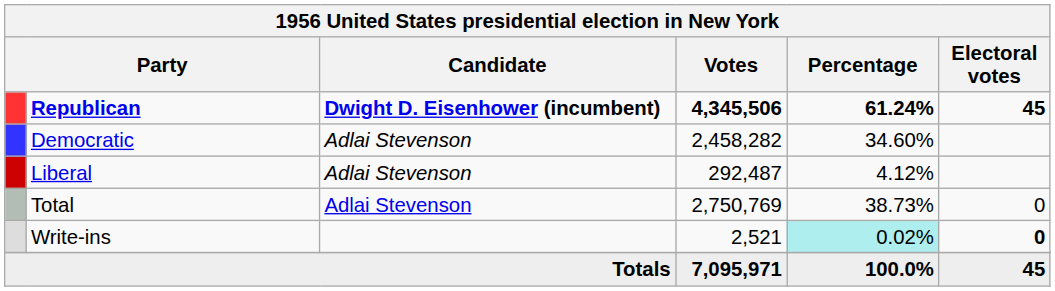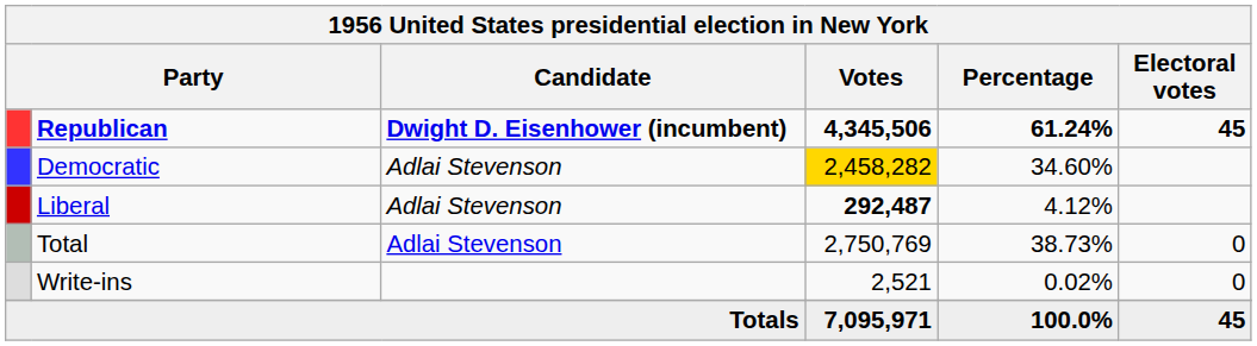Democratic | Votes: no background -> gold background
Liberal | Votes: normal -> bold
Write-ins | Percentage: paleturquoise background -> no background
Write-ins | Electoral votes: bold -> normal
